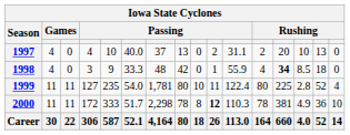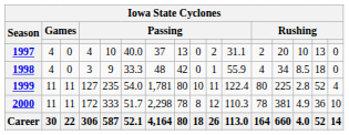1998 | column 13: bold -> normal
2000 | column 10: bold -> normal
